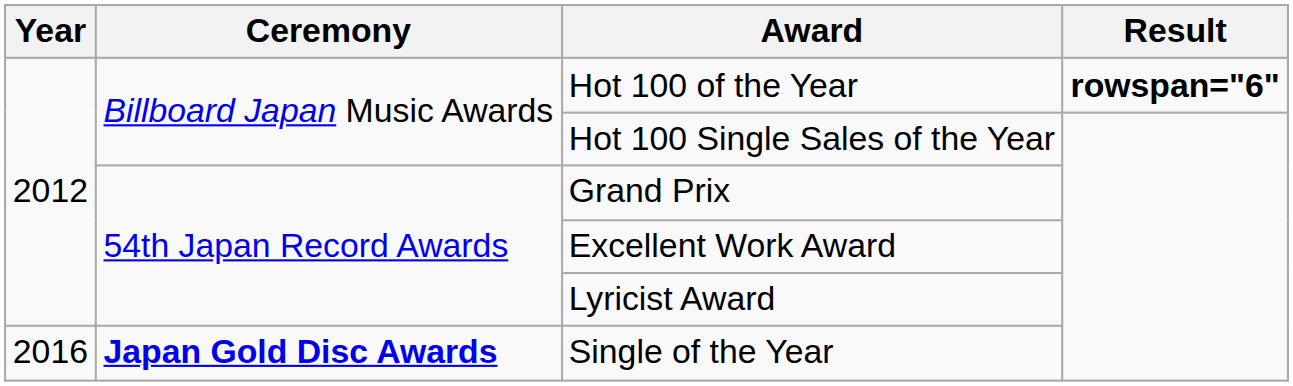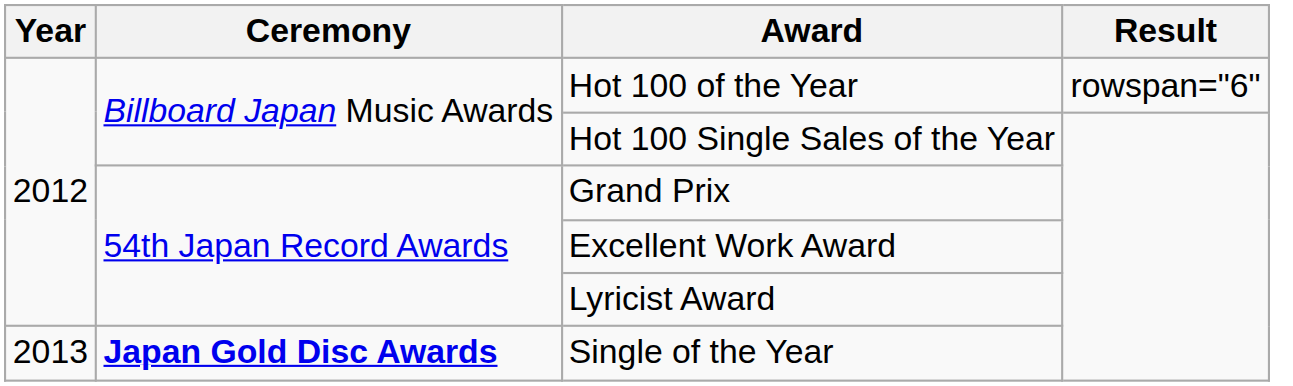Hot 100 of the Year | Result: bold -> normal
Single of the Year | Year: 2016 -> 2013
